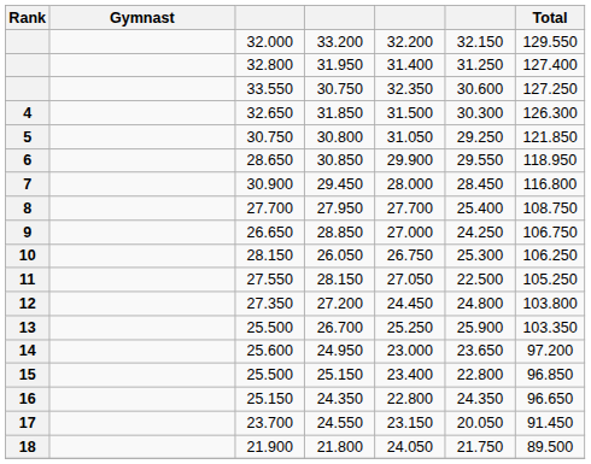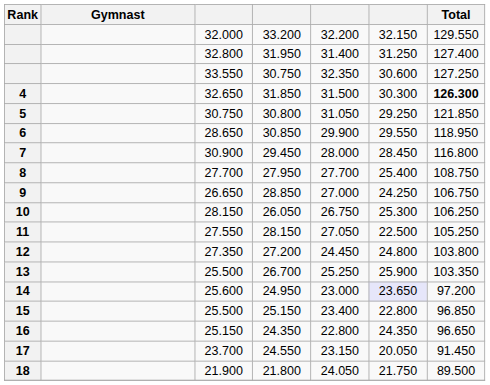31.850 | Total: normal -> bold
24.950 | column 6: no background -> lavender background
